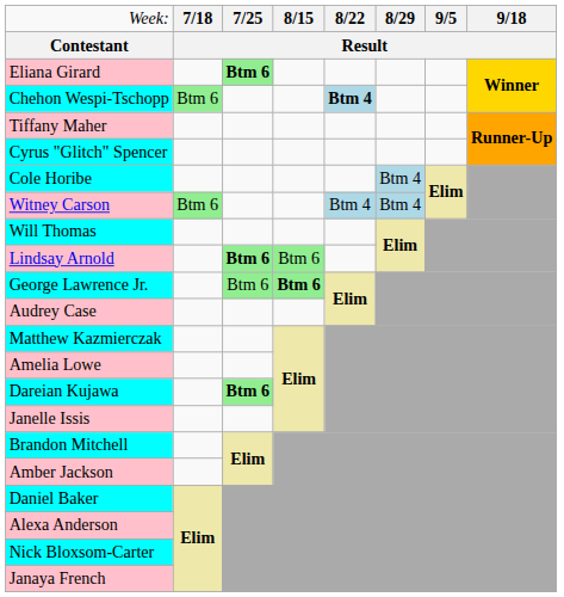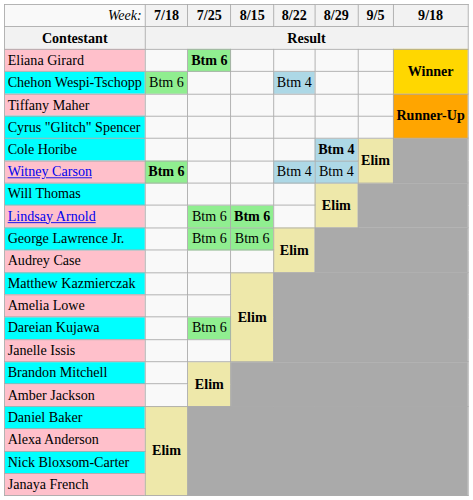Chehon Wespi-Tschopp | column 5: bold -> normal
Cole Horibe | column 6: normal -> bold
Witney Carson | column 2: normal -> bold
Lindsay Arnold | column 3: bold -> normal
Lindsay Arnold | column 4: normal -> bold
George Lawrence Jr. | column 4: bold -> normal
Dareian Kujawa | column 3: bold -> normal
